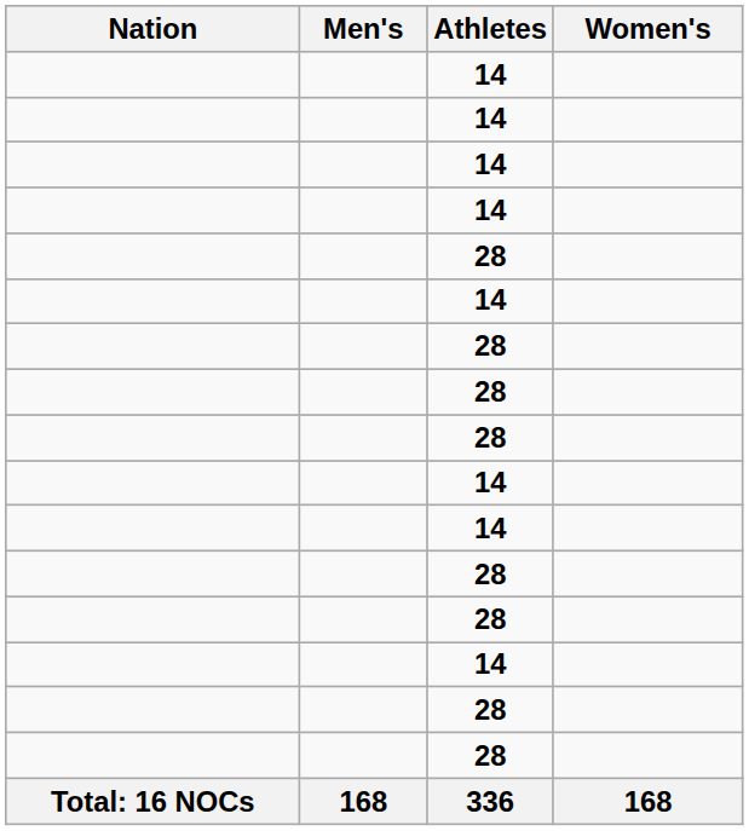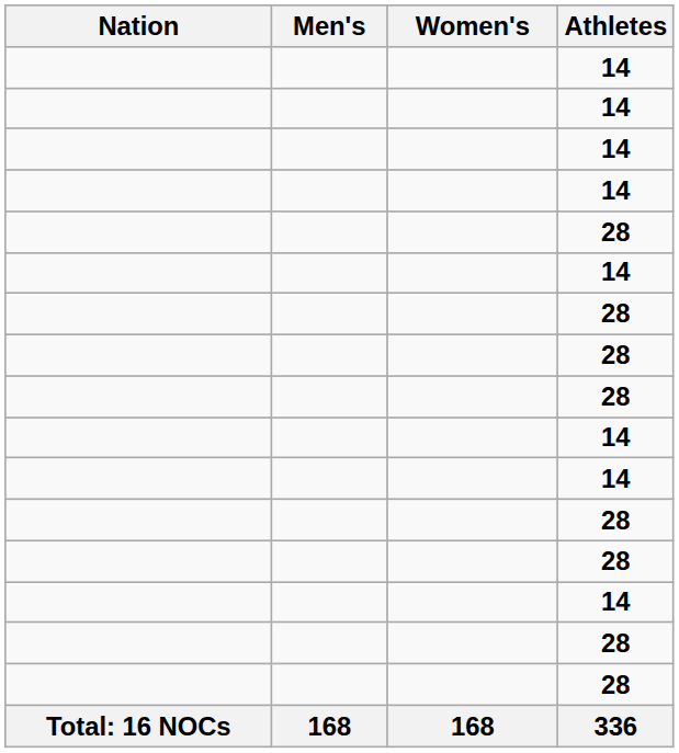columns swapped: Women's <-> Athletes
